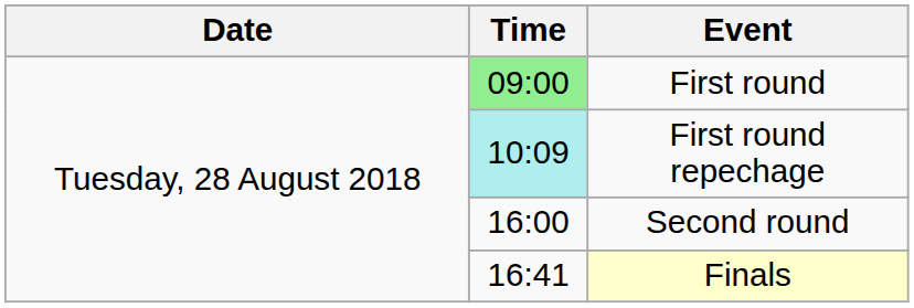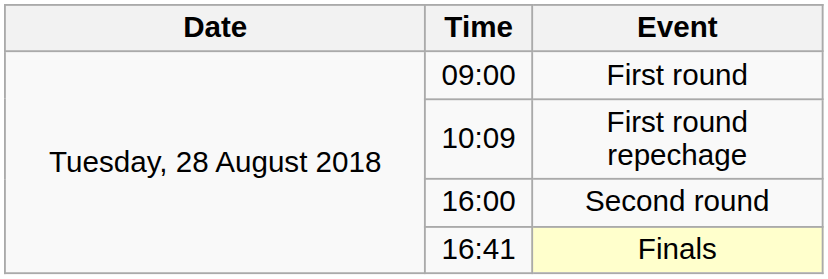First round | Time: lightgreen background -> no background
First round repechage | Time: paleturquoise background -> no background
